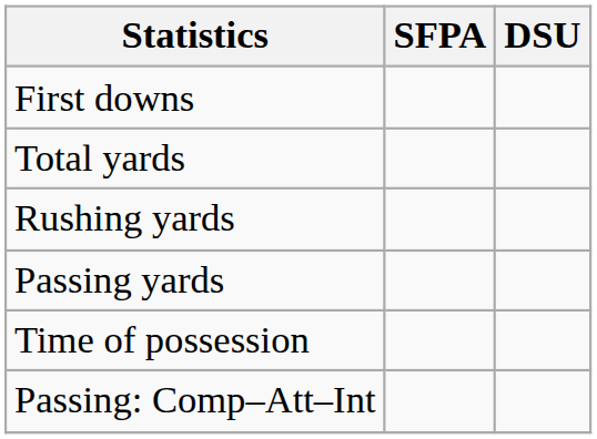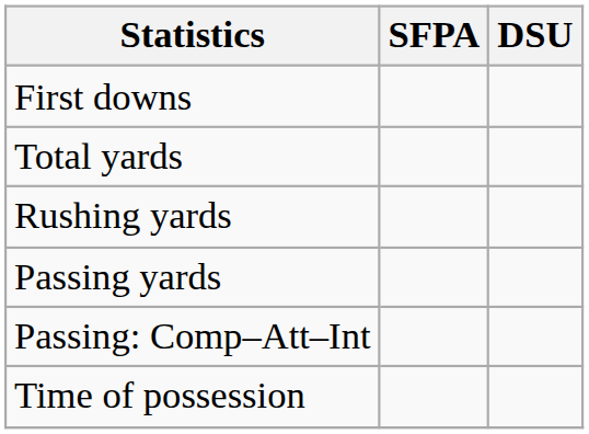rows swapped: Passing: Comp–Att–Int <-> Time of possession
